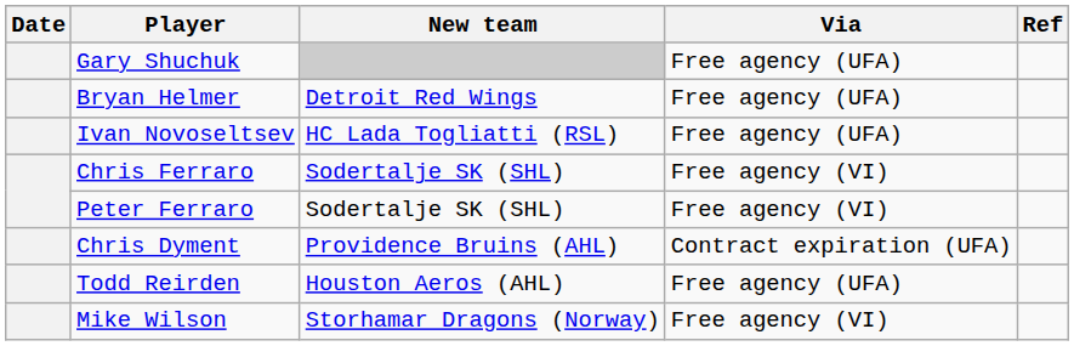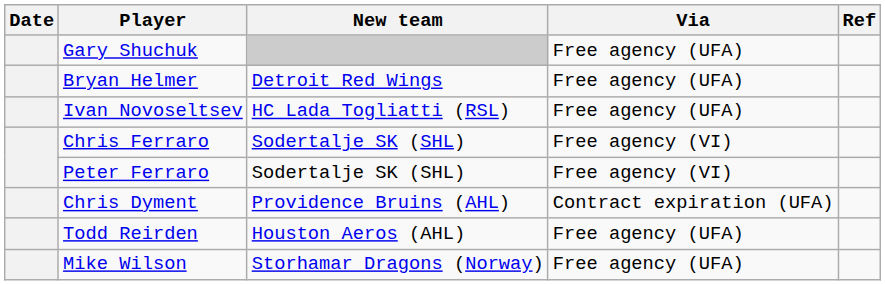Mike Wilson | Via: Free agency (VI) -> Free agency (UFA)
